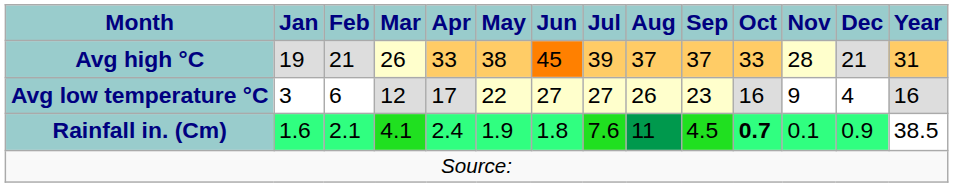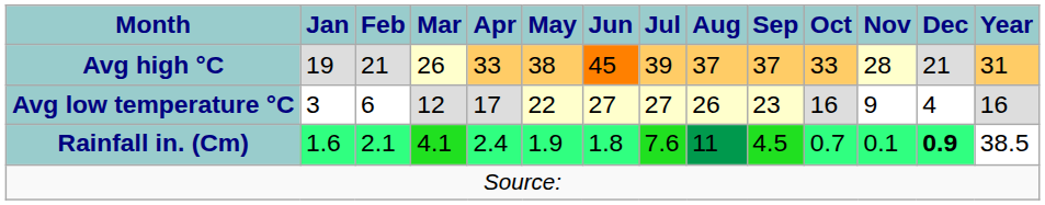Rainfall in. (Cm) | Oct: bold -> normal
Rainfall in. (Cm) | Dec: normal -> bold
